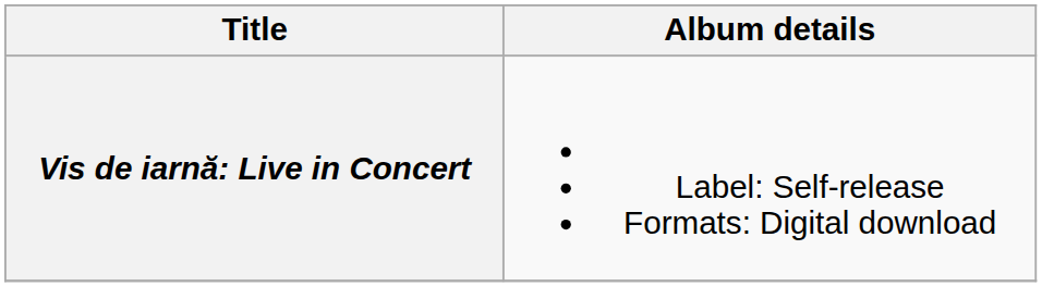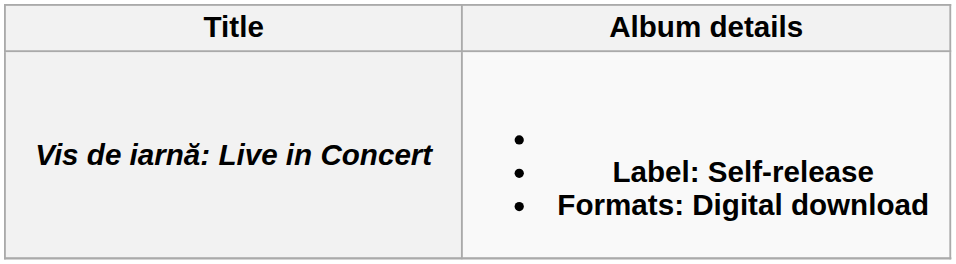Vis de iarnă: Live in Concert | Album details: normal -> bold
